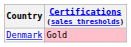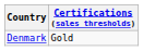Denmark | Certifications (sales thresholds): pink background -> no background
